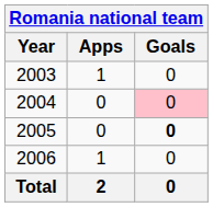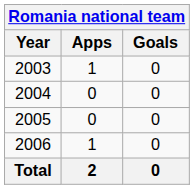2004 | Goals: pink background -> no background
2005 | Goals: bold -> normal
